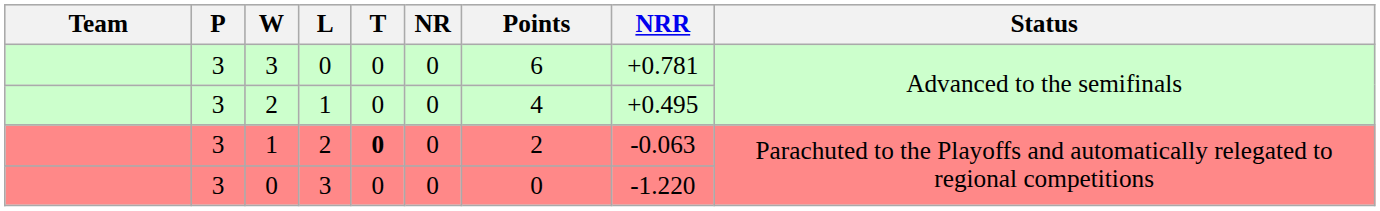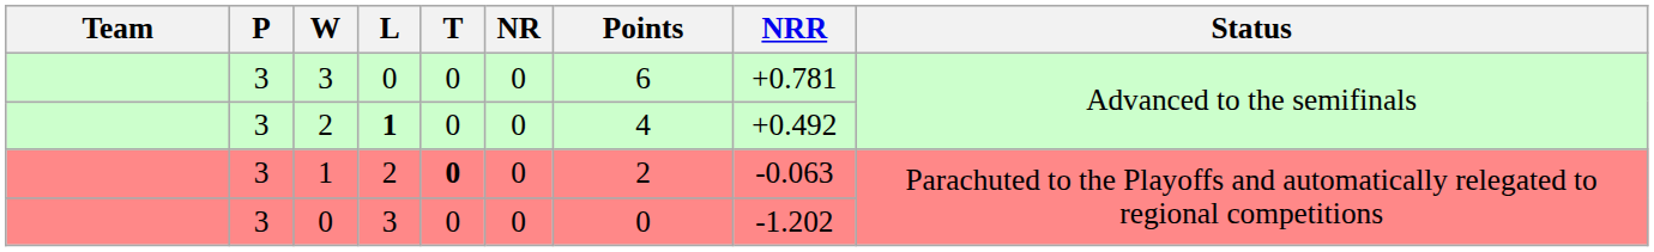row 3 | L: normal -> bold
row 3 | NRR: +0.495 -> +0.492
row 5 | NRR: -1.220 -> -1.202
